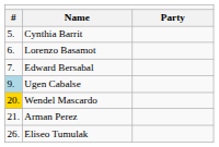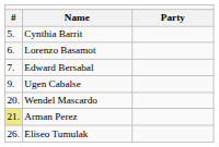Ugen Cabalse | column 1: lightblue background -> no background
Wendel Mascardo | column 1: gold background -> no background
Arman Perez | column 1: no background -> khaki background
